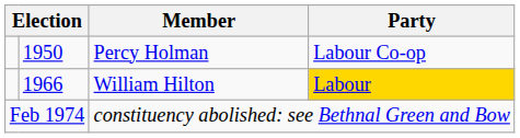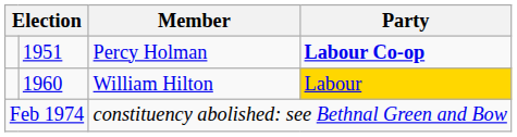Percy Holman | column 2: 1950 -> 1951
Percy Holman | Party: normal -> bold
William Hilton | column 2: 1966 -> 1960
